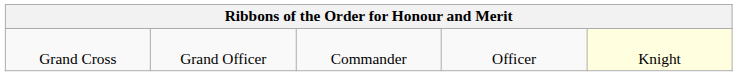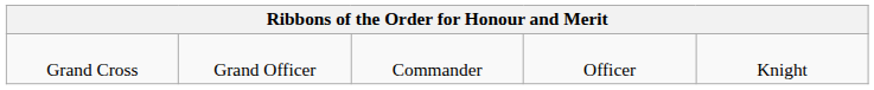Grand Cross | column 5: lightyellow background -> no background
